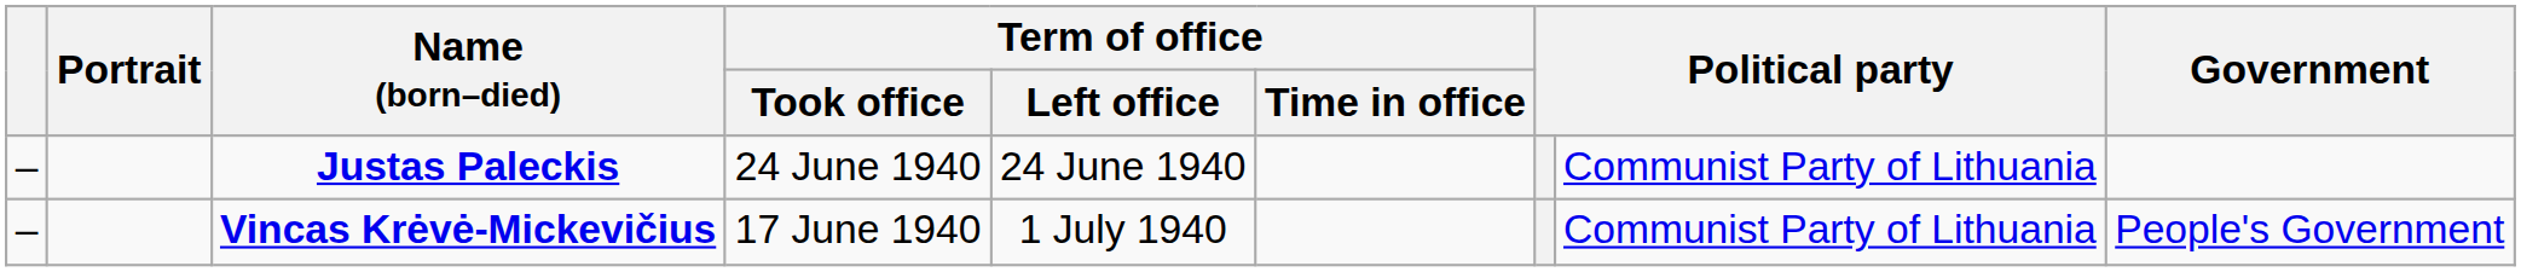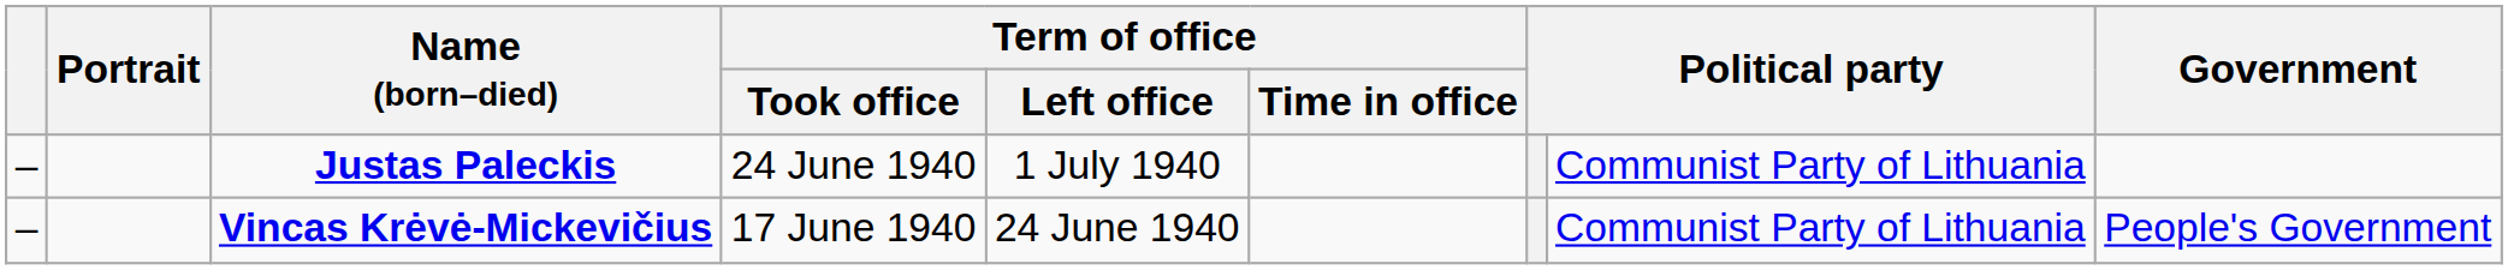Justas Paleckis | Term of office / Left office: 24 June 1940 -> 1 July 1940
Vincas Krėvė-Mickevičius | Term of office / Left office: 1 July 1940 -> 24 June 1940
